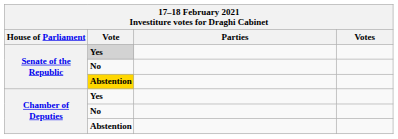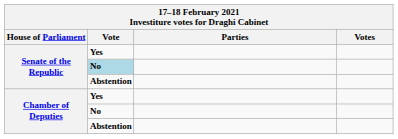Senate of the Republic / Yes | Vote: lightgrey background -> no background
Senate of the Republic / No | Vote: no background -> lightblue background
Senate of the Republic / Abstention | Vote: gold background -> no background
